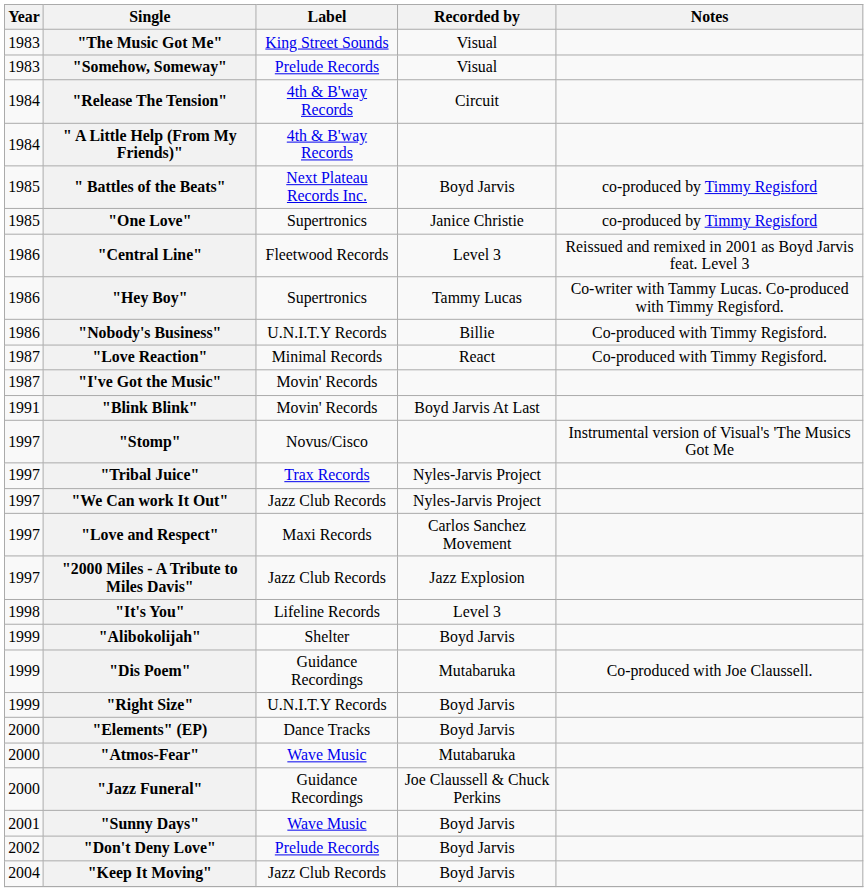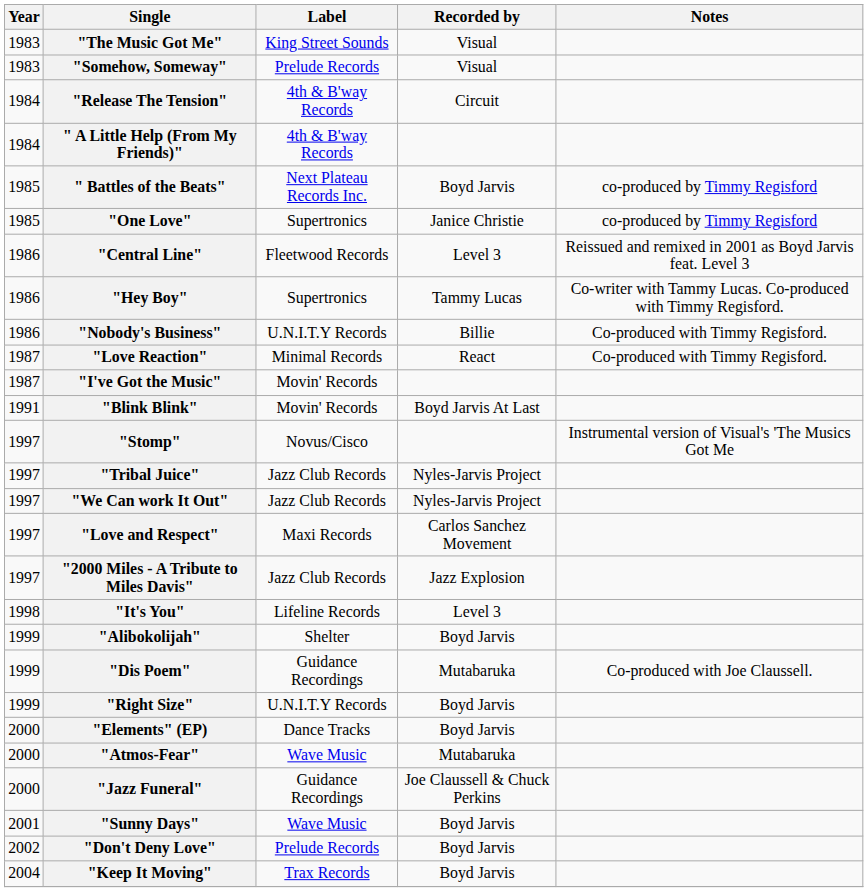"Tribal Juice" | Label: Trax Records -> Jazz Club Records
"Keep It Moving" | Label: Jazz Club Records -> Trax Records
